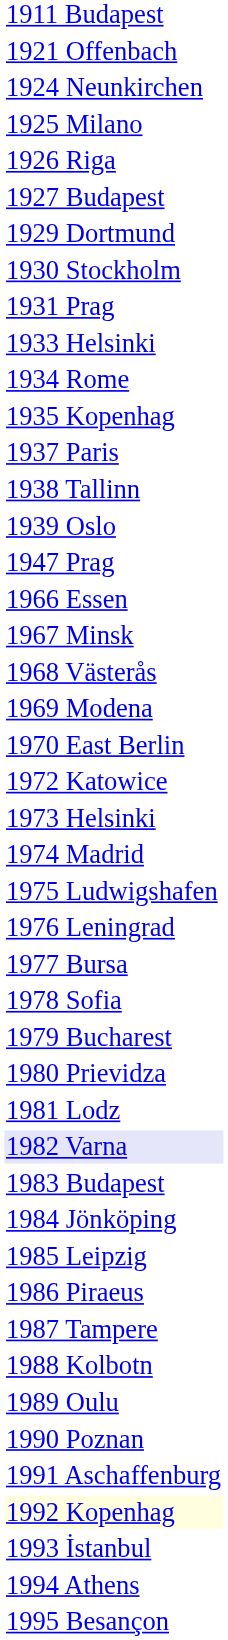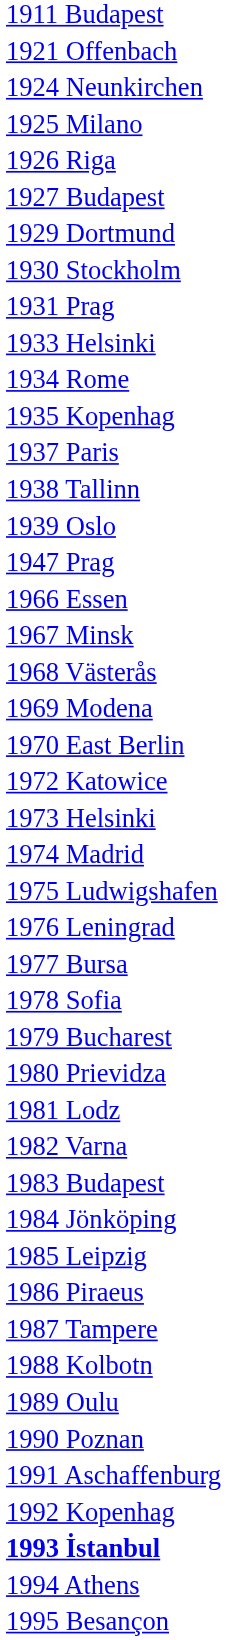1982 Varna | column 1: lavender background -> no background
1992 Kopenhag | column 1: lightyellow background -> no background
1993 İstanbul | column 1: normal -> bold
